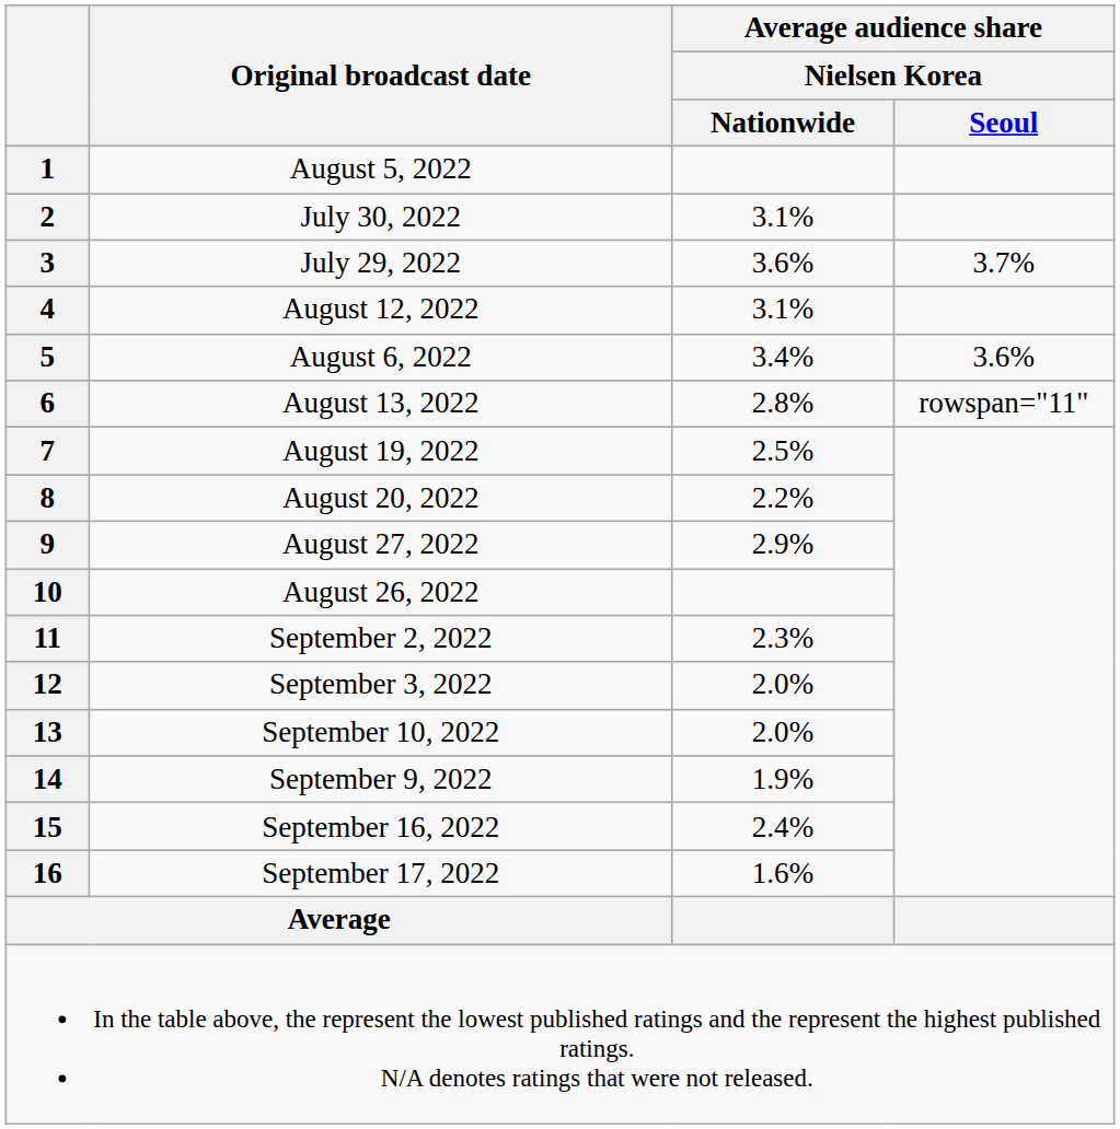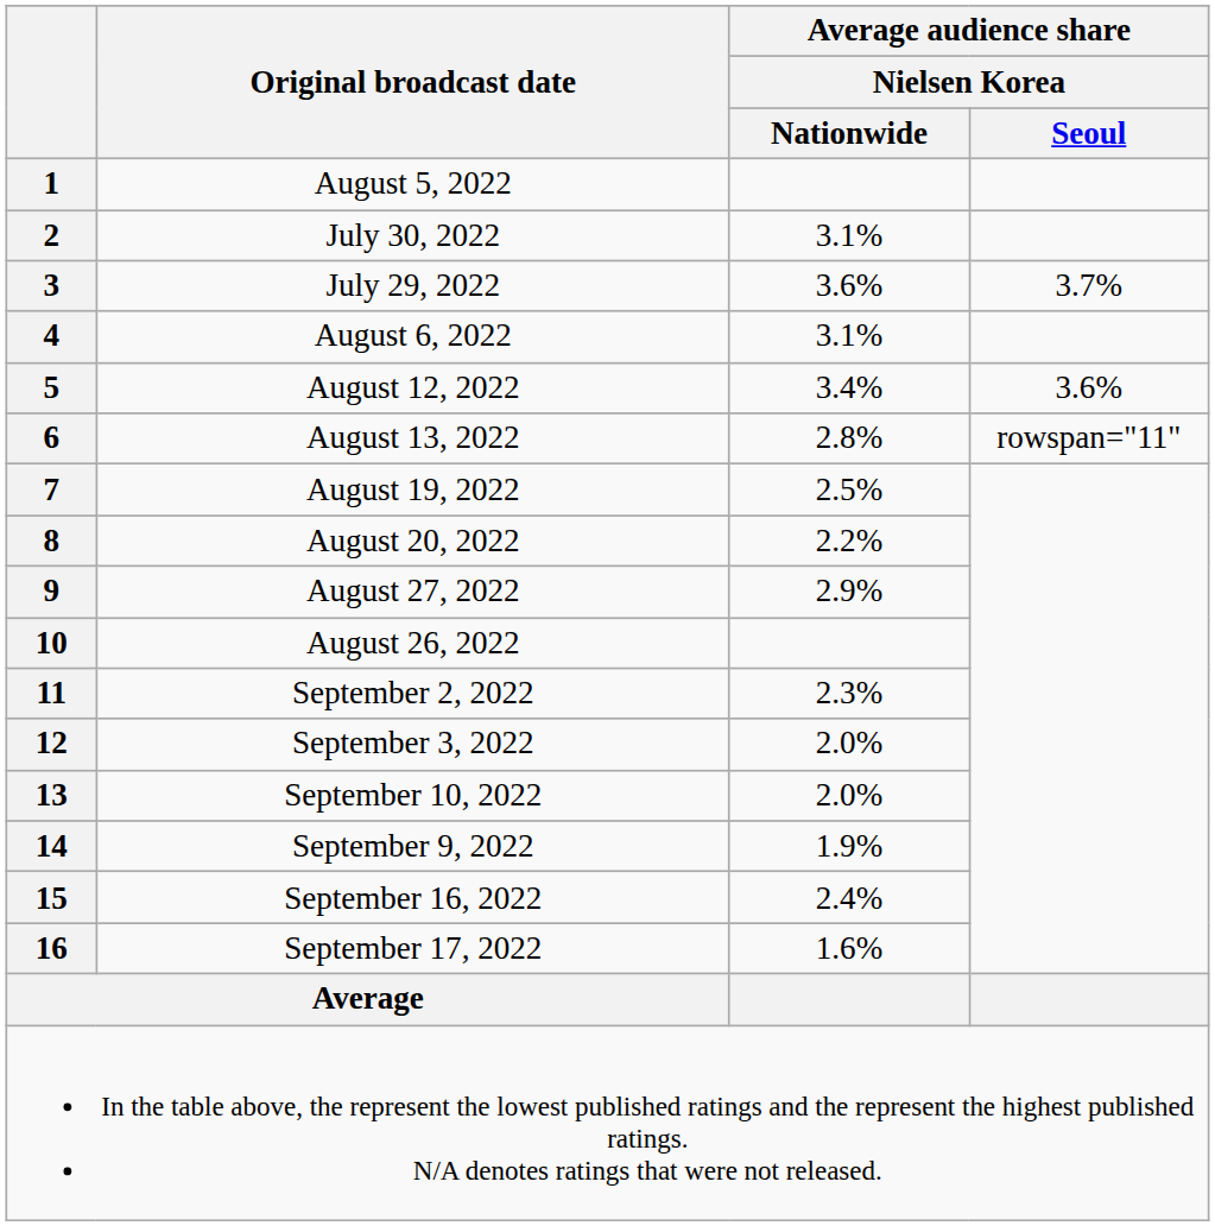4 | Original broadcast date: August 12, 2022 -> August 6, 2022
5 | Original broadcast date: August 6, 2022 -> August 12, 2022
